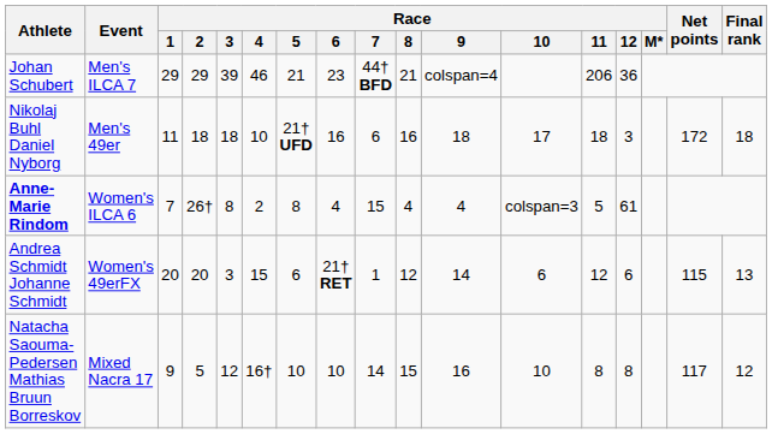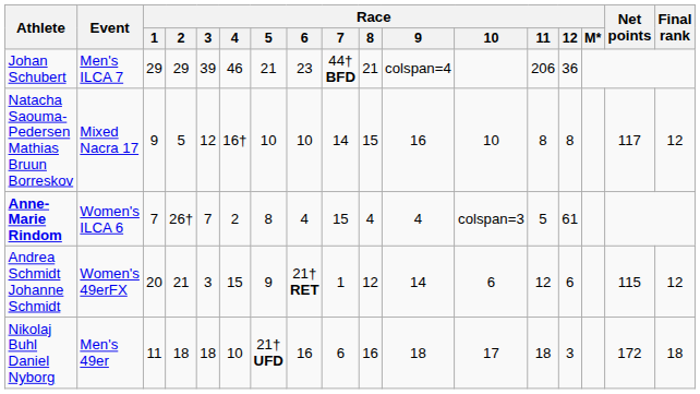rows swapped: Nikolaj Buhl Daniel Nyborg <-> Natacha Saouma-Pedersen Mathias Bruun Borreskov
Anne-Marie Rindom | Race / 3: 8 -> 7
Andrea Schmidt Johanne Schmidt | Race / 2: 20 -> 21
Andrea Schmidt Johanne Schmidt | Race / 5: 6 -> 9
Andrea Schmidt Johanne Schmidt | Final rank: 13 -> 12
